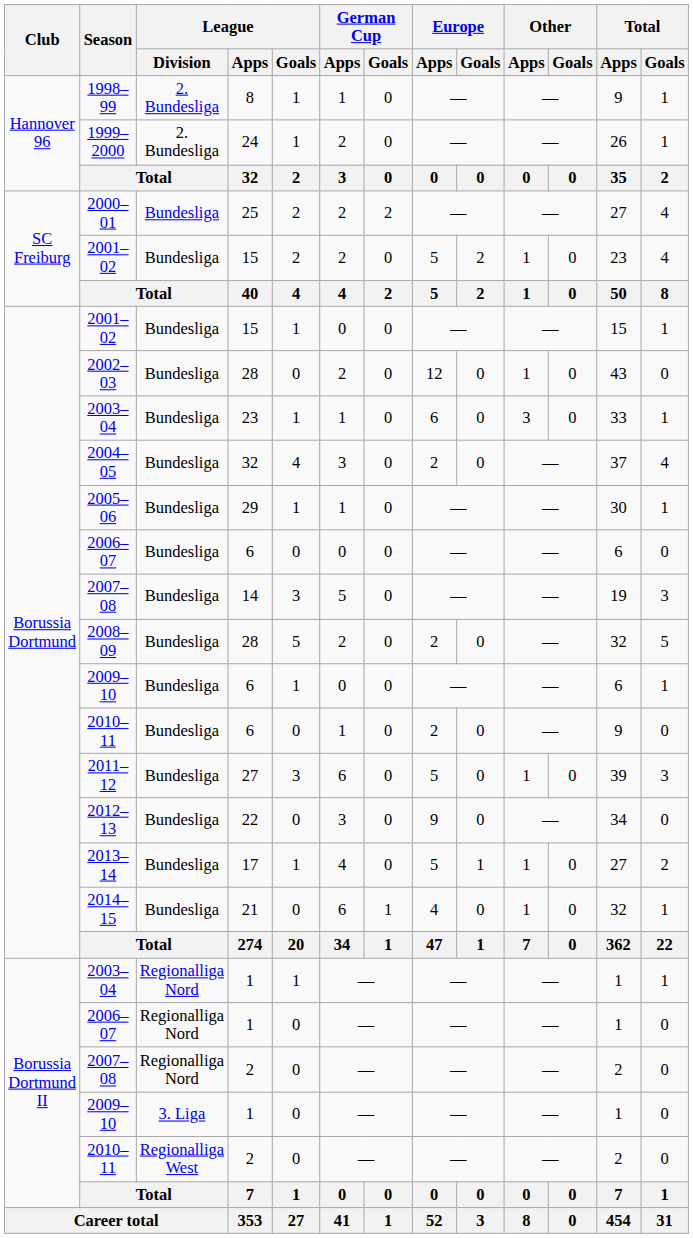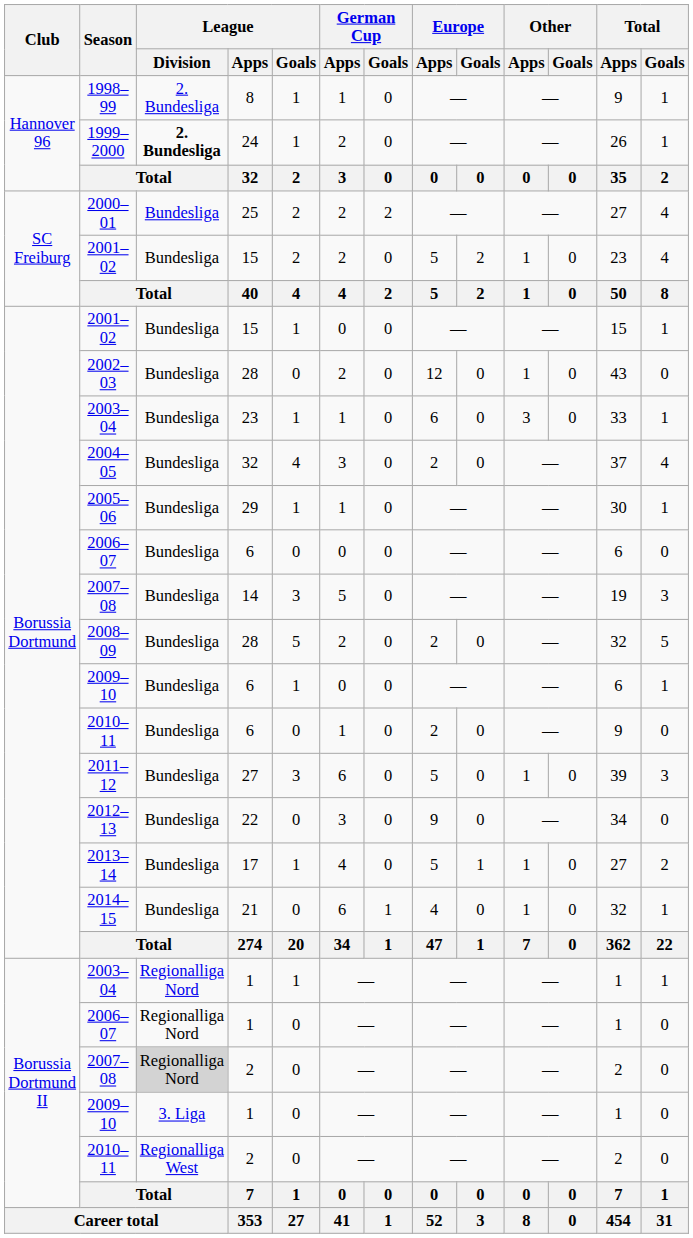1999–2000 | League / Division: normal -> bold
Borussia Dortmund II / 2007–08 | League / Division: no background -> lightgrey background
